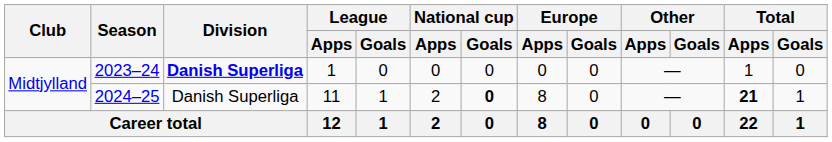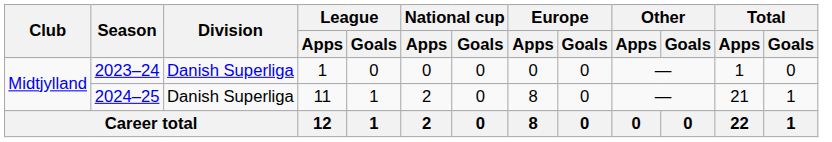2023–24 | Division: bold -> normal
2024–25 | National cup / Goals: bold -> normal
2024–25 | Total / Apps: bold -> normal
